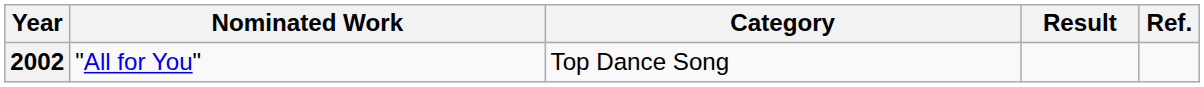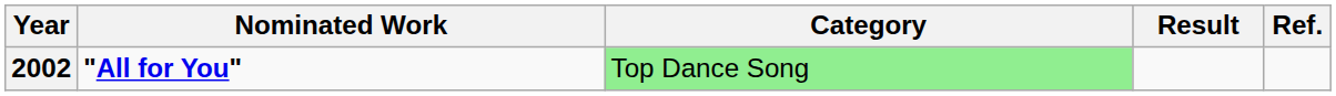row 2 | Nominated Work: normal -> bold
row 2 | Category: no background -> lightgreen background
